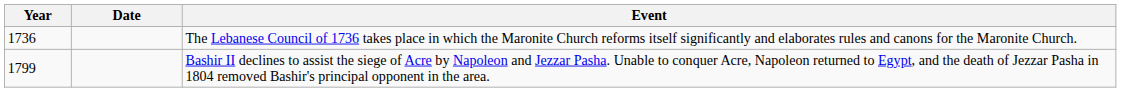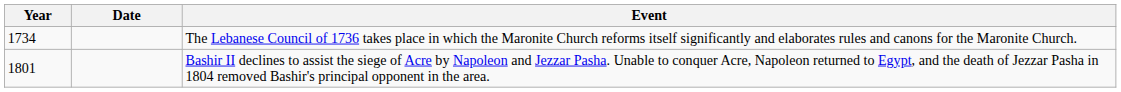row 2 | Year: 1736 -> 1734
row 3 | Year: 1799 -> 1801
